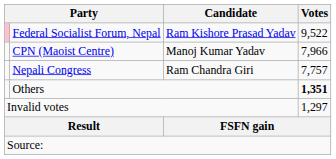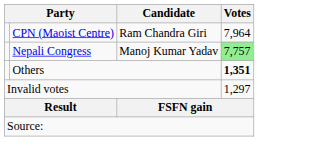- row: Federal Socialist Forum, Nepal | Ram Kishore Prasad Yadav | 9,522
CPN (Maoist Centre) | Candidate: Manoj Kumar Yadav -> Ram Chandra Giri
CPN (Maoist Centre) | Votes: 7,966 -> 7,964
Nepali Congress | Candidate: Ram Chandra Giri -> Manoj Kumar Yadav
Nepali Congress | Votes: no background -> lightgreen background
